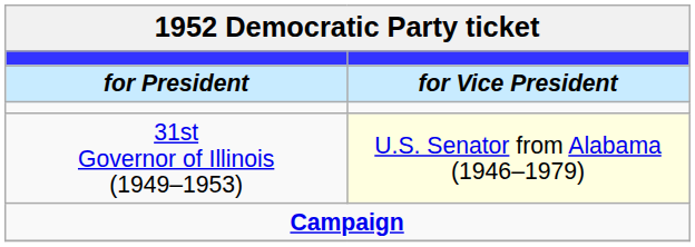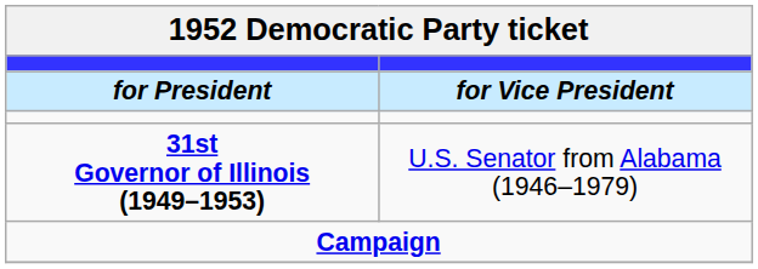31st Governor of Illinois (1949–1953) | column 1: normal -> bold
31st Governor of Illinois (1949–1953) | column 2: lightyellow background -> no background
